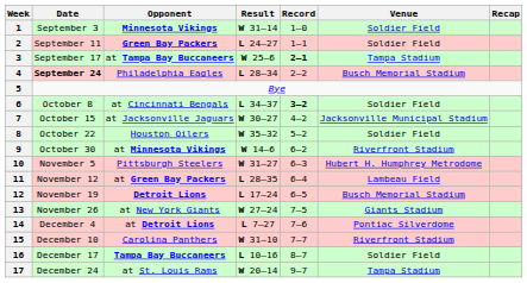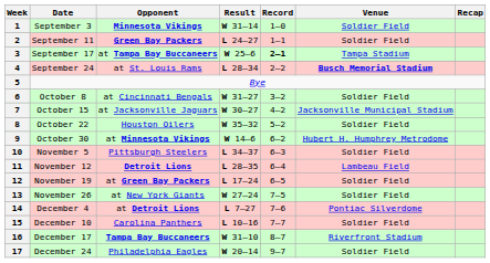4 | Date: bold -> normal
4 | Opponent: Philadelphia Eagles -> at St. Louis Rams
4 | Venue: normal -> bold
6 | Result: L 34–37 -> W 31–27
6 | Record: bold -> normal
9 | Venue: Riverfront Stadium -> Hubert H. Humphrey Metrodome
10 | Result: W 31–27 -> L 34–37
10 | Venue: Hubert H. Humphrey Metrodome -> Soldier Field
11 | Opponent: at Green Bay Packers -> Detroit Lions
12 | Opponent: Detroit Lions -> at Green Bay Packers
12 | Venue: Busch Memorial Stadium -> Soldier Field
13 | Venue: Giants Stadium -> Soldier Field
15 | Result: W 31–10 -> L 10–16
15 | Venue: Riverfront Stadium -> Soldier Field
16 | Result: L 10–16 -> W 31–10
16 | Venue: Soldier Field -> Riverfront Stadium
17 | Opponent: at St. Louis Rams -> Philadelphia Eagles
17 | Venue: Tampa Stadium -> Soldier Field
